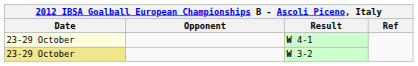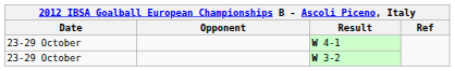W 4-1 | Date: lightyellow background -> no background
W 3-2 | Date: khaki background -> no background
